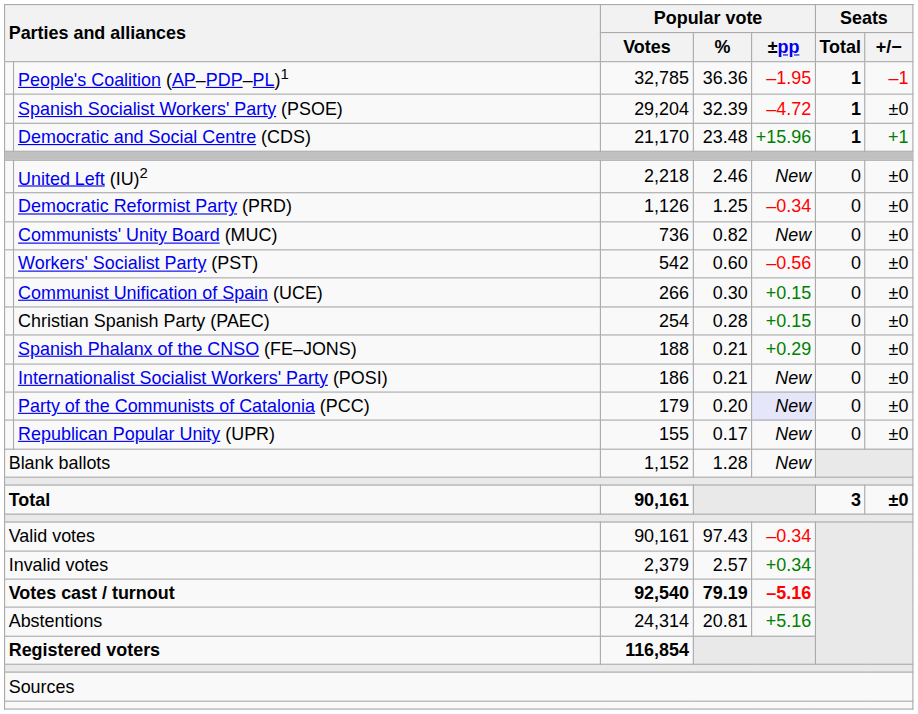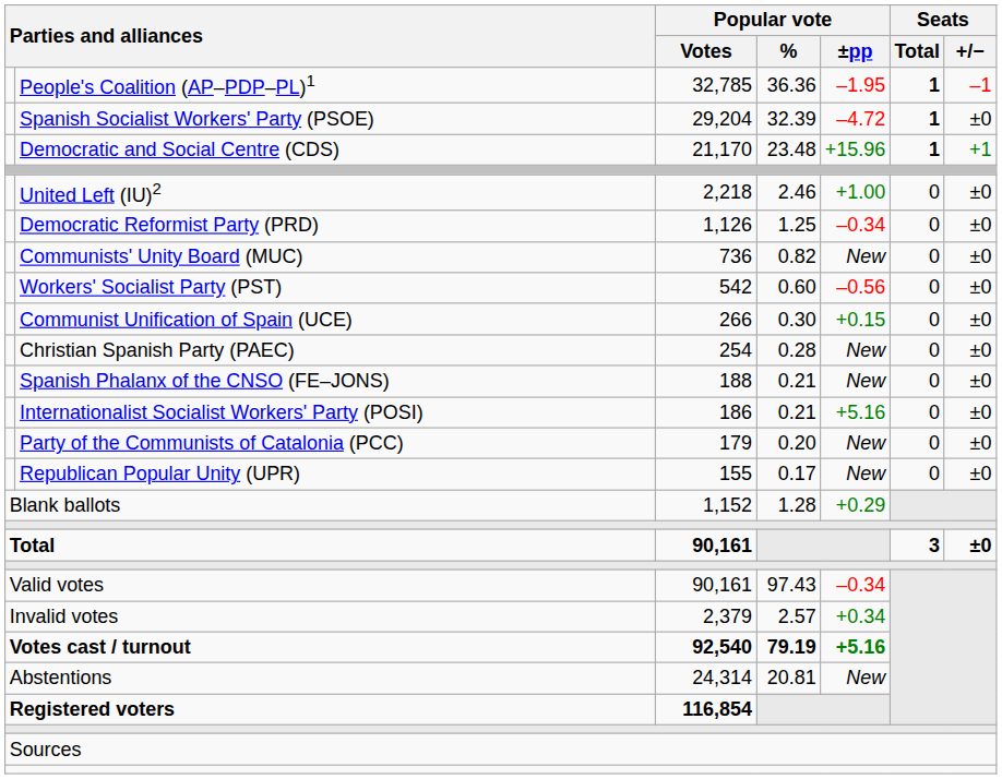United Left (IU)2 | Popular vote / ±pp: New -> +1.00
Christian Spanish Party (PAEC) | Popular vote / ±pp: +0.15 -> New
Spanish Phalanx of the CNSO (FE–JONS) | Popular vote / ±pp: +0.29 -> New
Internationalist Socialist Workers' Party (POSI) | Popular vote / ±pp: New -> +5.16
Party of the Communists of Catalonia (PCC) | Popular vote / ±pp: lavender background -> no background
Blank ballots | Popular vote / ±pp: New -> +0.29
Votes cast / turnout | Popular vote / ±pp: –5.16 -> +5.16
Abstentions | Popular vote / ±pp: +5.16 -> New
